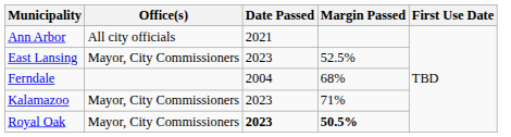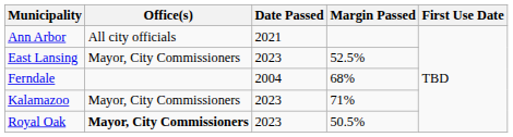Royal Oak | Office(s): normal -> bold
Royal Oak | Date Passed: bold -> normal
Royal Oak | Margin Passed: bold -> normal
